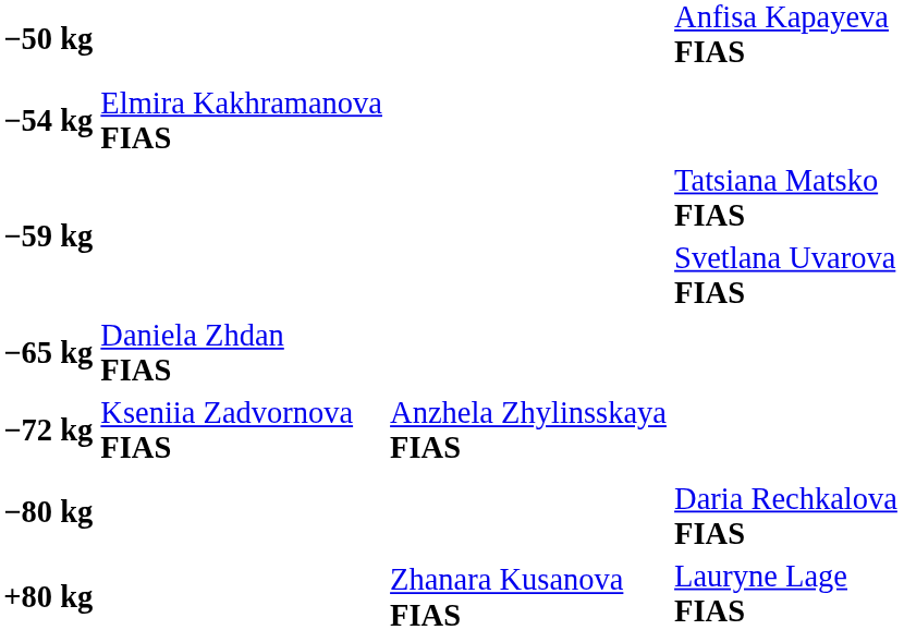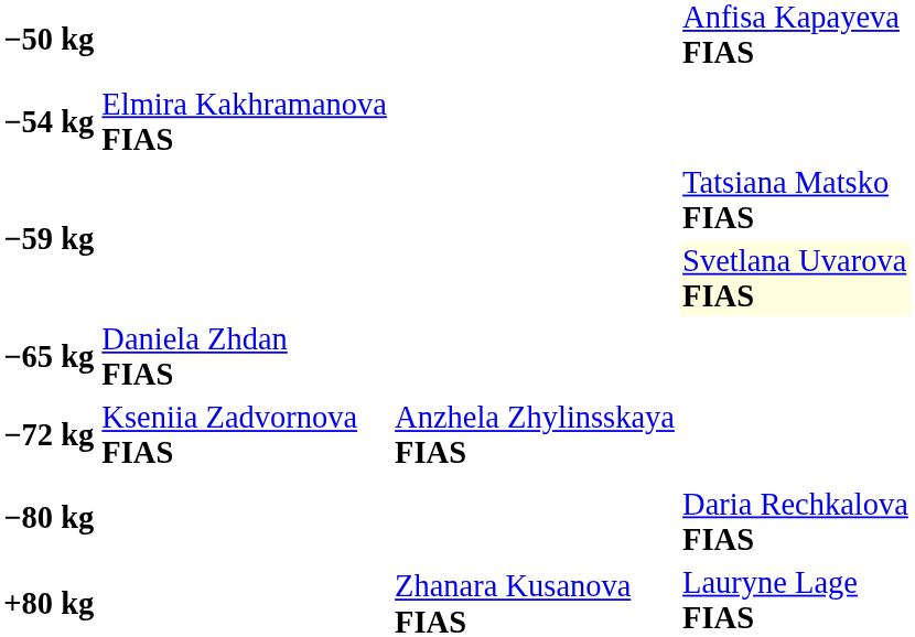−59 kg / Svetlana Uvarova FIAS | column 4: no background -> lightyellow background
